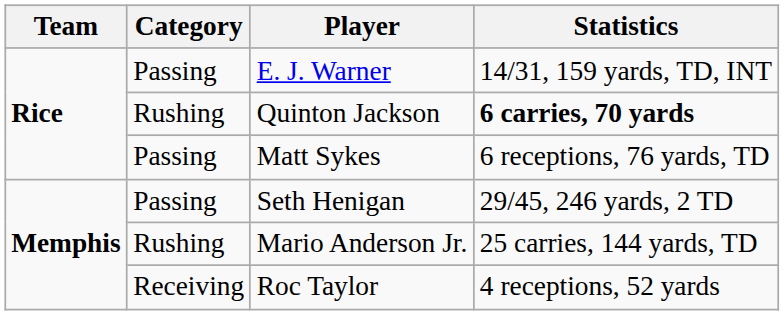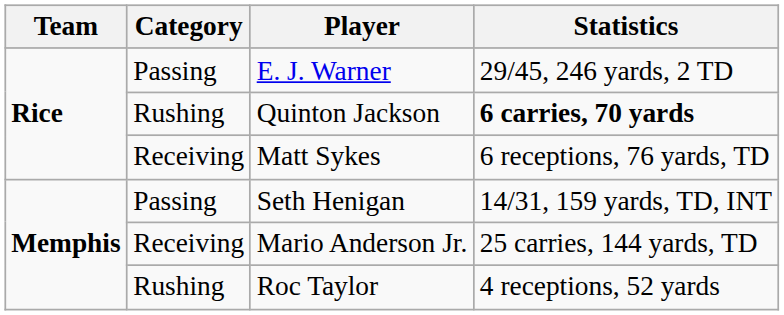E. J. Warner | Statistics: 14/31, 159 yards, TD, INT -> 29/45, 246 yards, 2 TD
Matt Sykes | Category: Passing -> Receiving
Seth Henigan | Statistics: 29/45, 246 yards, 2 TD -> 14/31, 159 yards, TD, INT
Mario Anderson Jr. | Category: Rushing -> Receiving
Roc Taylor | Category: Receiving -> Rushing
